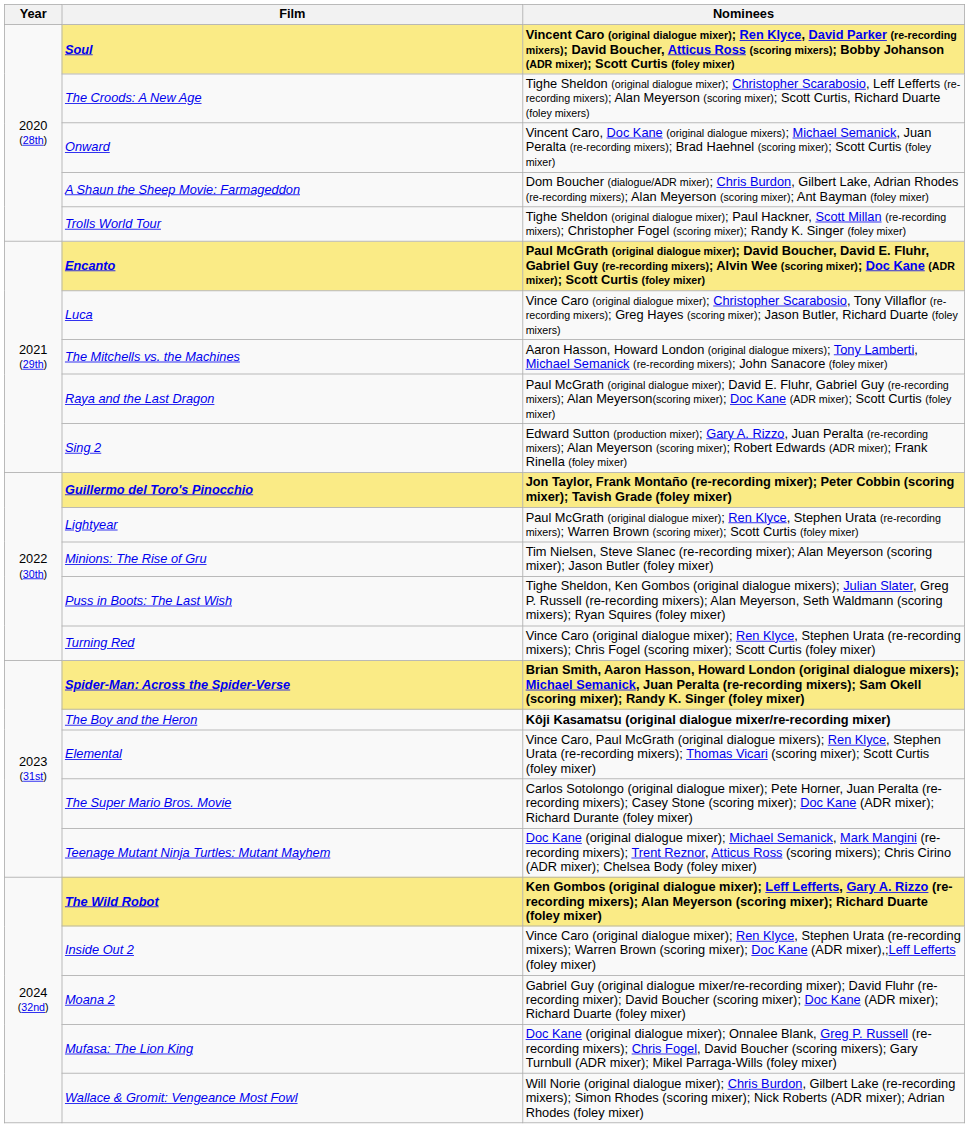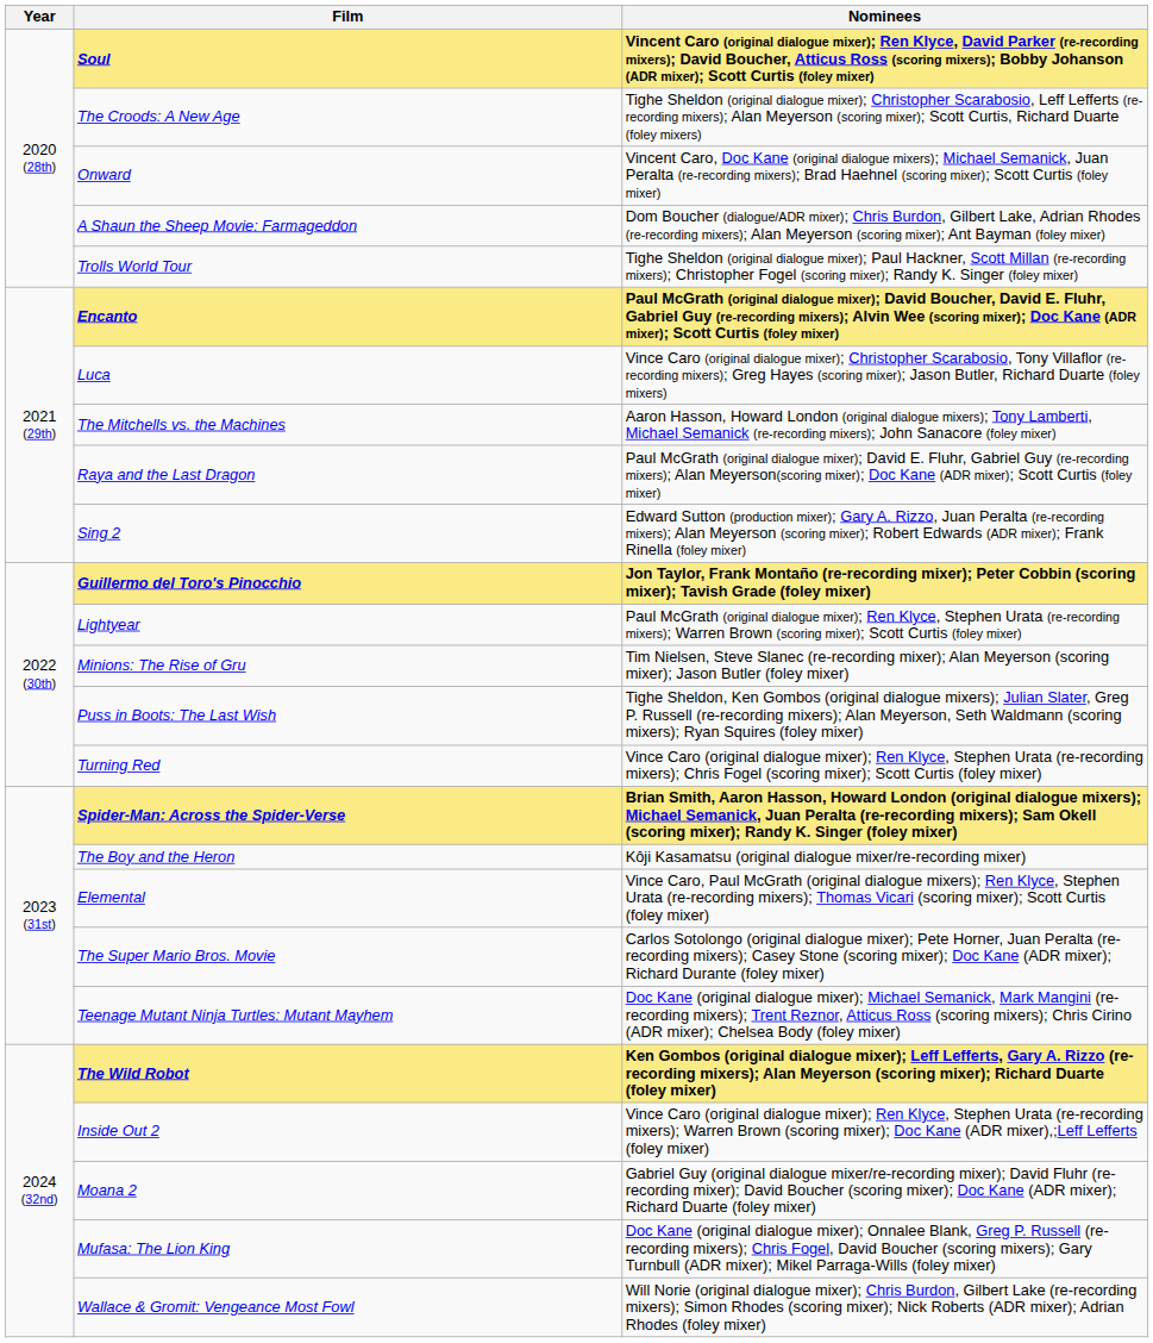The Boy and the Heron | Nominees: bold -> normal
